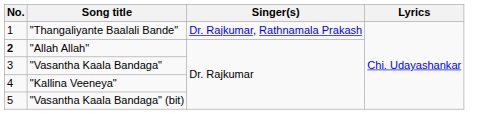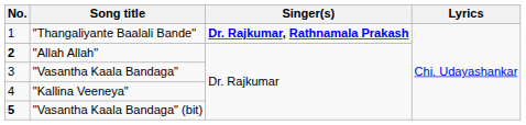"Thangaliyante Baalali Bande" | Singer(s): normal -> bold
"Vasantha Kaala Bandaga" (bit) | No.: normal -> bold
